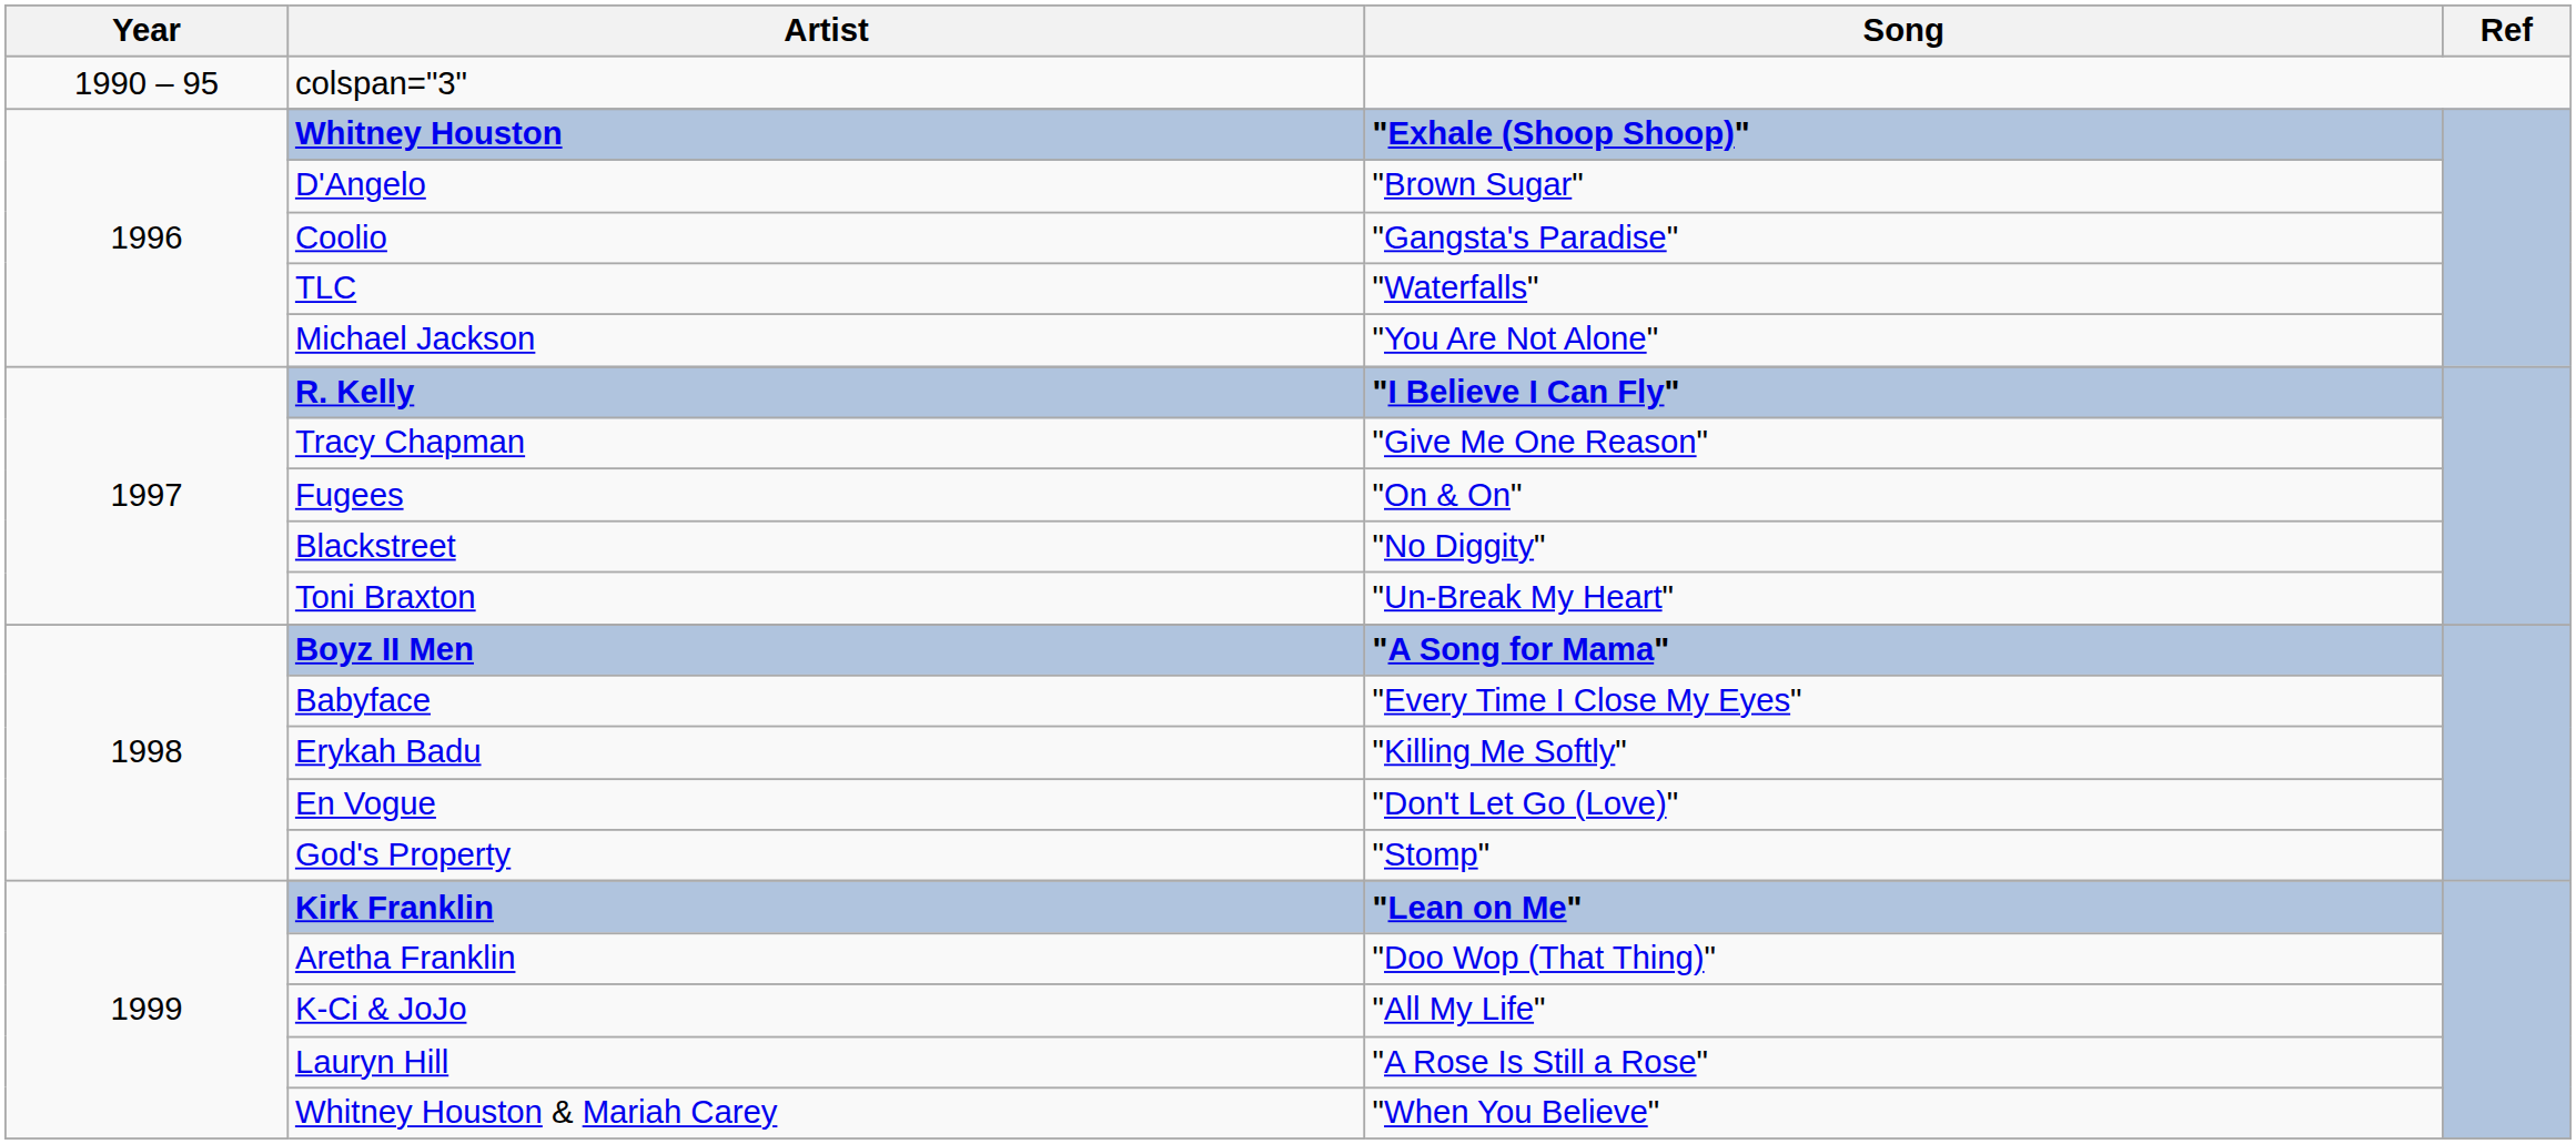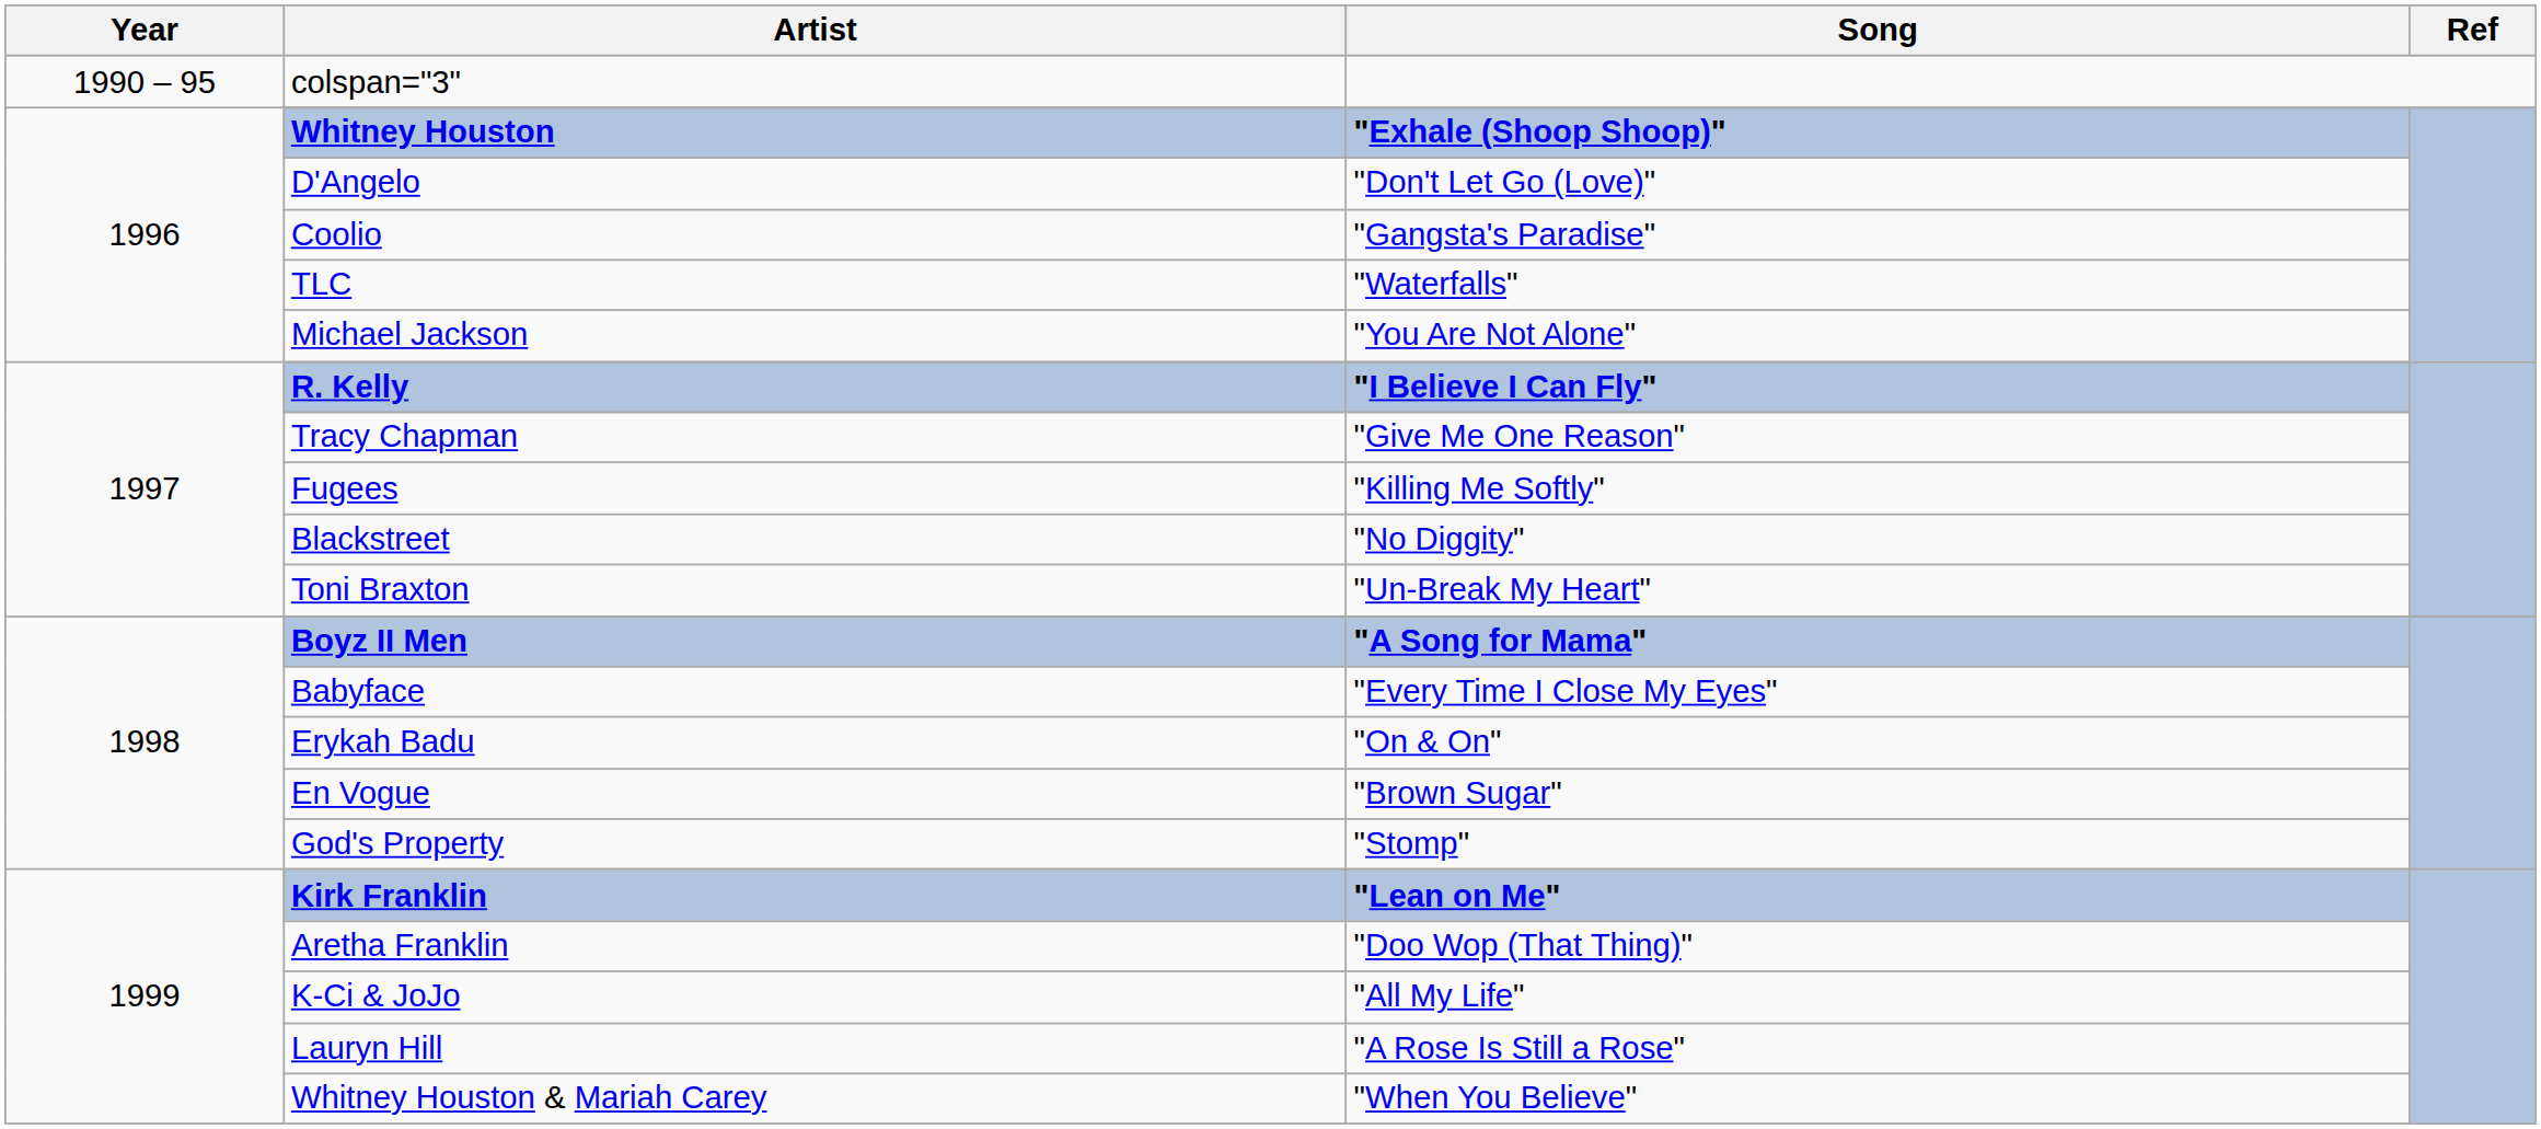D'Angelo | Song: "Brown Sugar" -> "Don't Let Go (Love)"
Fugees | Song: "On & On" -> "Killing Me Softly"
Erykah Badu | Song: "Killing Me Softly" -> "On & On"
En Vogue | Song: "Don't Let Go (Love)" -> "Brown Sugar"
